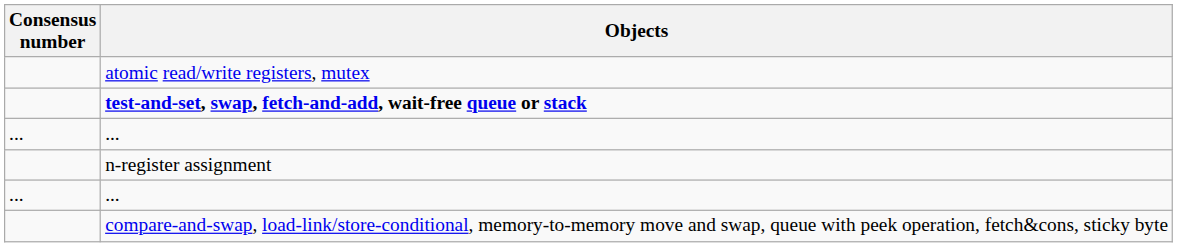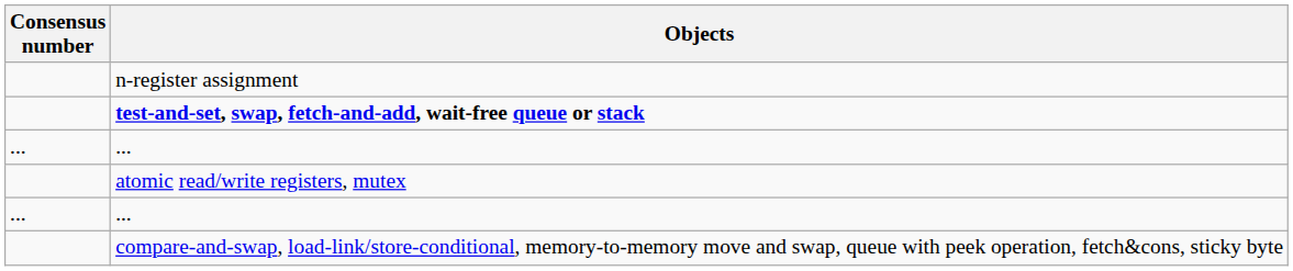row 2 | Objects: atomic read/write registers, mutex -> n-register assignment
row 5 | Objects: n-register assignment -> atomic read/write registers, mutex
